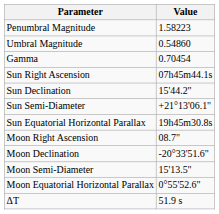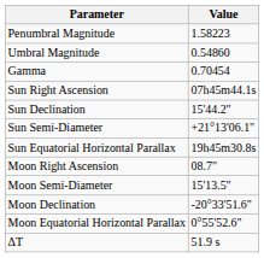rows swapped: Moon Declination <-> Moon Semi-Diameter
